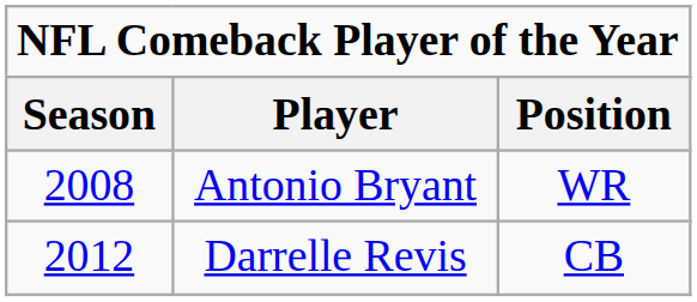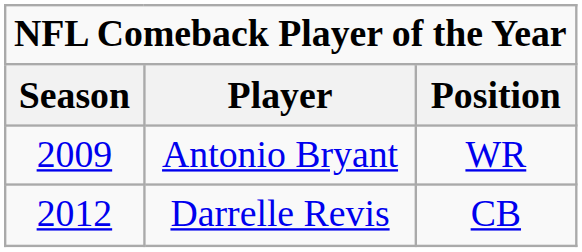Antonio Bryant | Season: 2008 -> 2009
